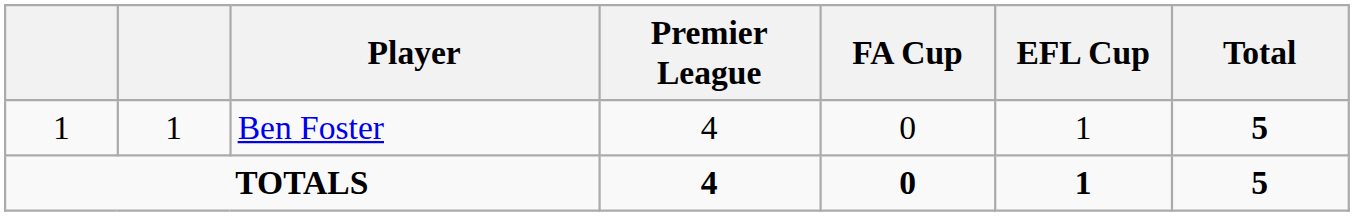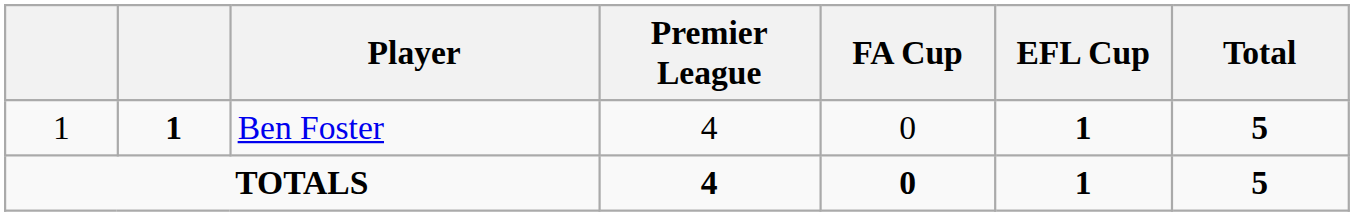row 2 | column 2: normal -> bold
row 2 | EFL Cup: normal -> bold
